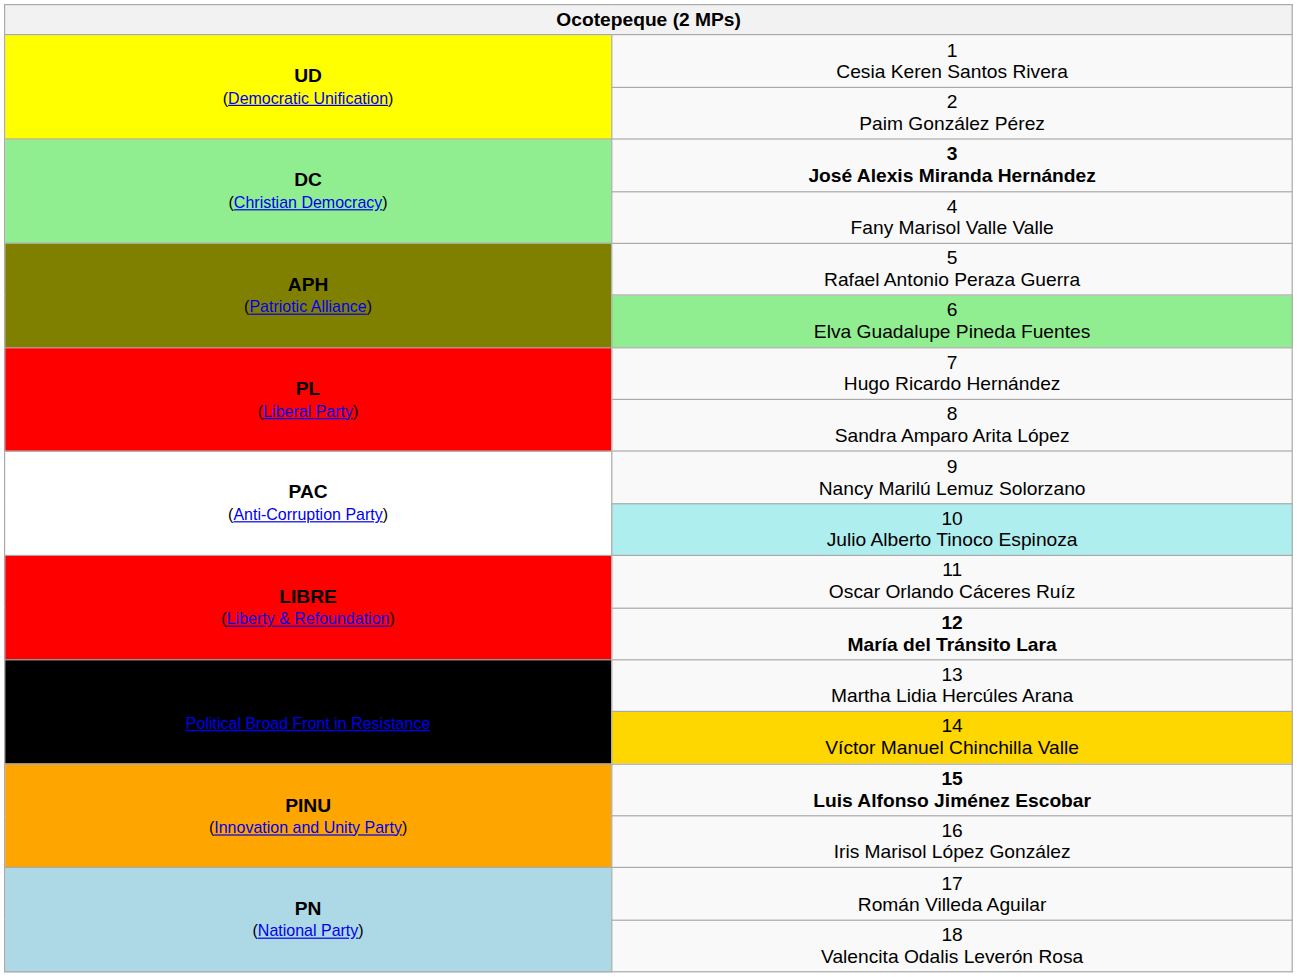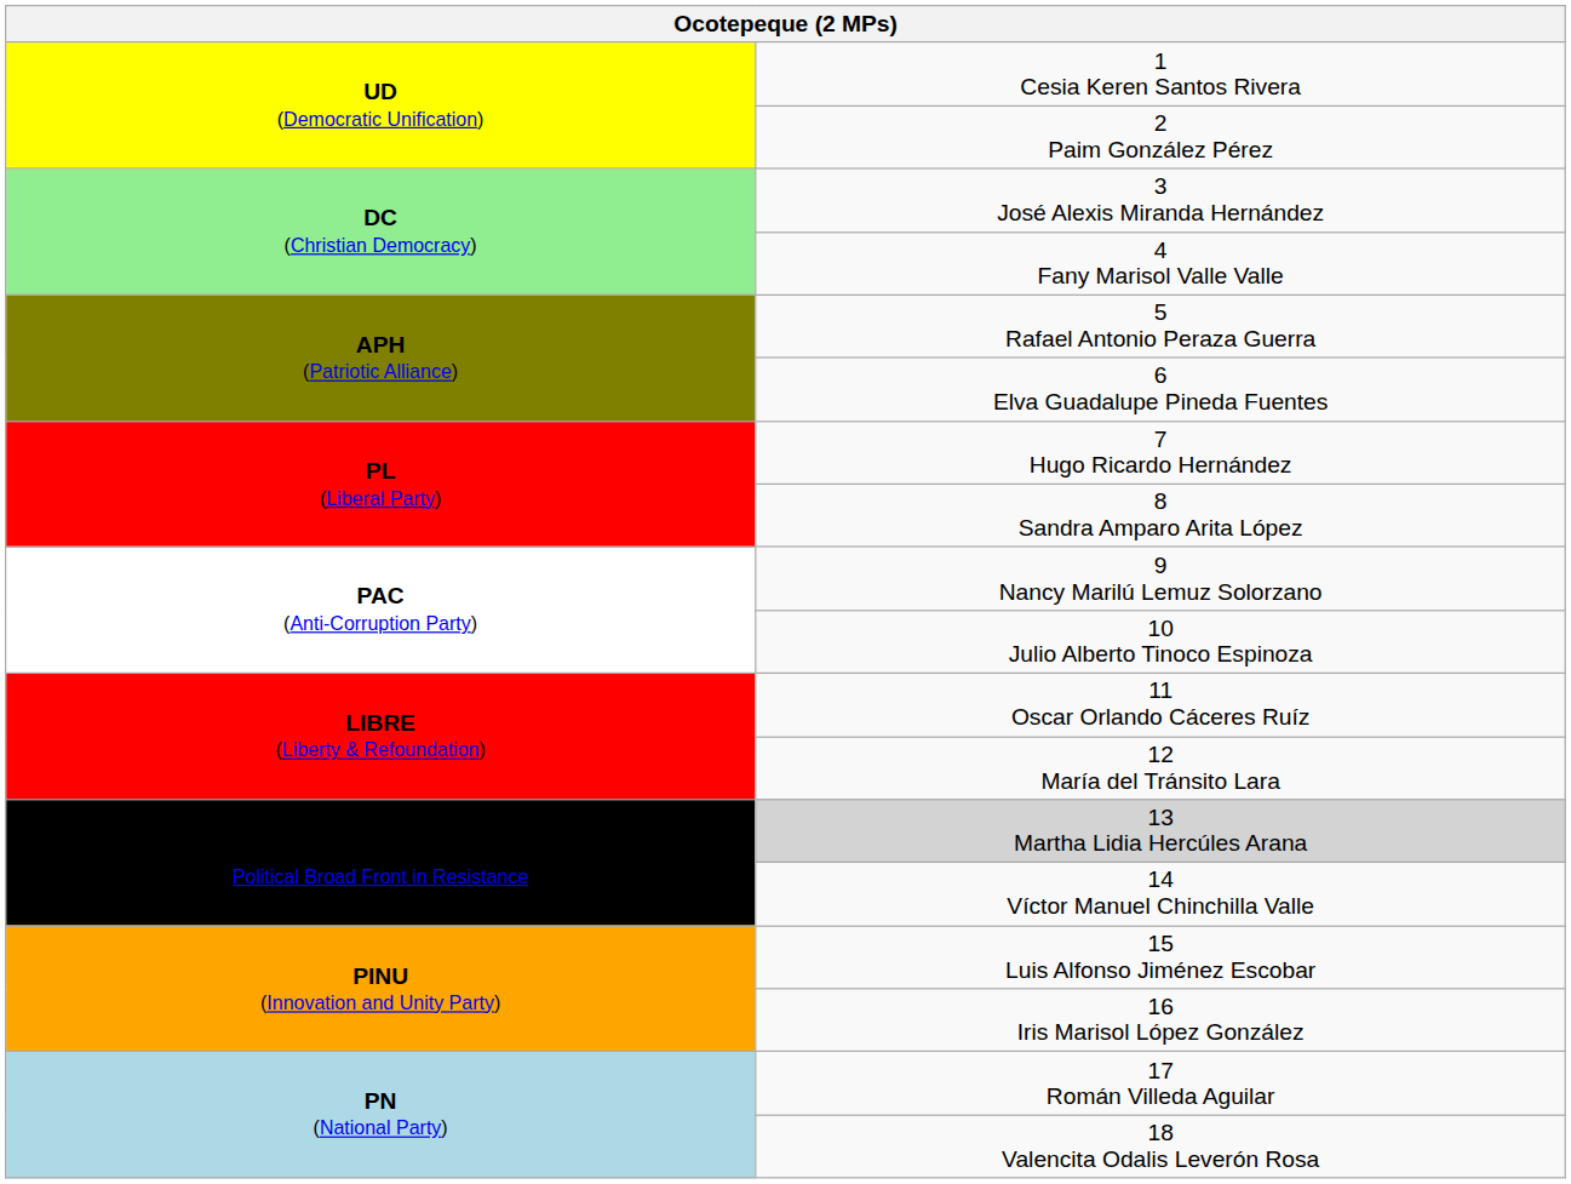3 José Alexis Miranda Hernández | column 2: bold -> normal
6 Elva Guadalupe Pineda Fuentes | column 2: lightgreen background -> no background
10 Julio Alberto Tinoco Espinoza | column 2: paleturquoise background -> no background
12 María del Tránsito Lara | column 2: bold -> normal
13 Martha Lidia Hercúles Arana | column 2: no background -> lightgrey background
14 Víctor Manuel Chinchilla Valle | column 2: gold background -> no background
15 Luis Alfonso Jiménez Escobar | column 2: bold -> normal
